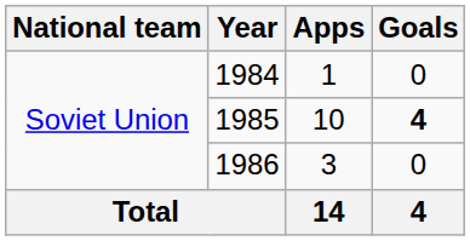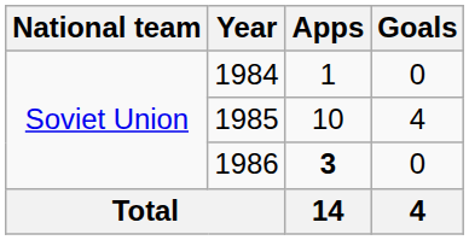1985 | Goals: bold -> normal
1986 | Apps: normal -> bold
